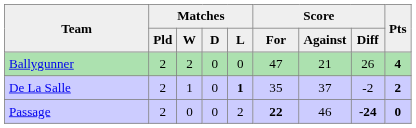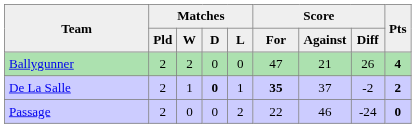De La Salle | Matches / D: normal -> bold
De La Salle | Matches / L: bold -> normal
De La Salle | Score / For: normal -> bold
Passage | Score / For: bold -> normal
Passage | Score / Diff: bold -> normal
